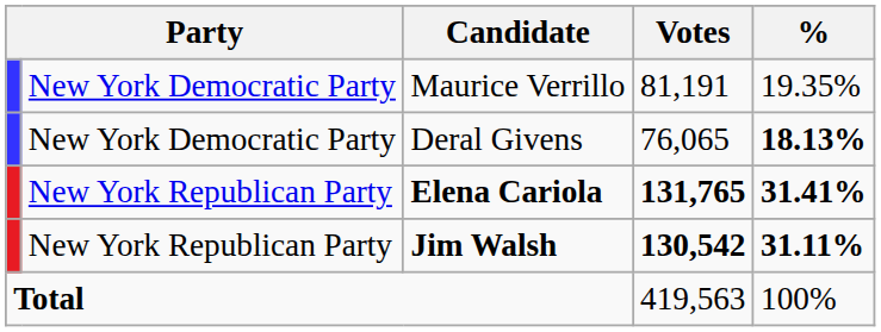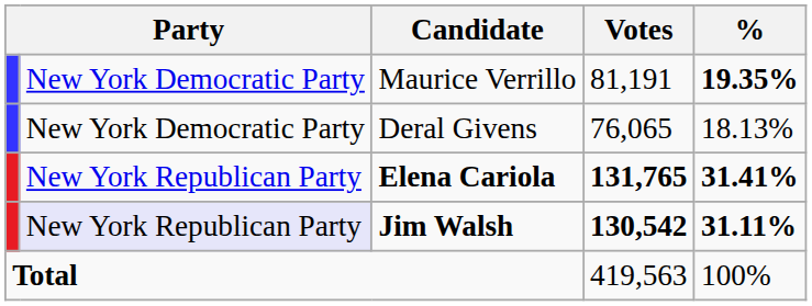Maurice Verrillo | %: normal -> bold
Deral Givens | %: bold -> normal
Jim Walsh | column 2: no background -> lavender background
